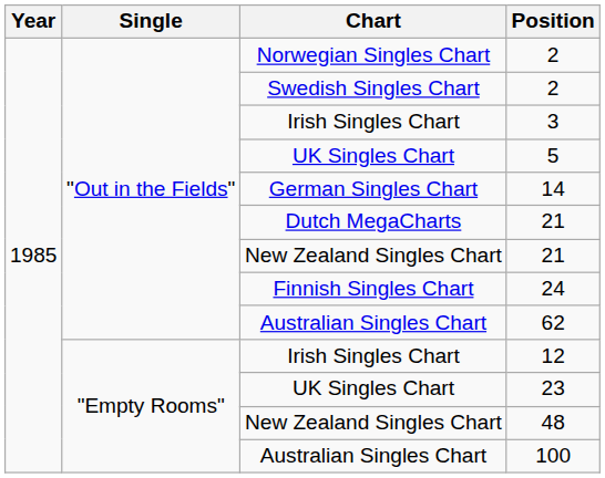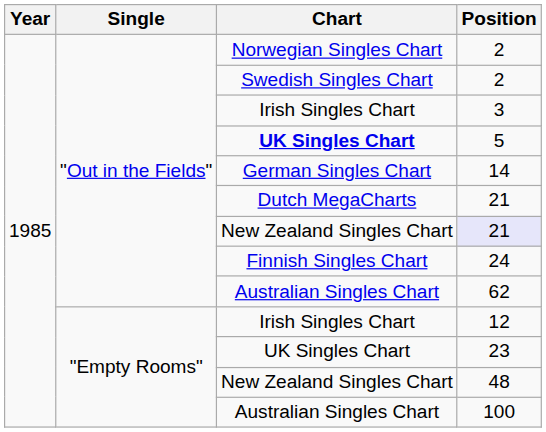5 | Chart: normal -> bold
New Zealand Singles Chart / 21 | Position: no background -> lavender background
